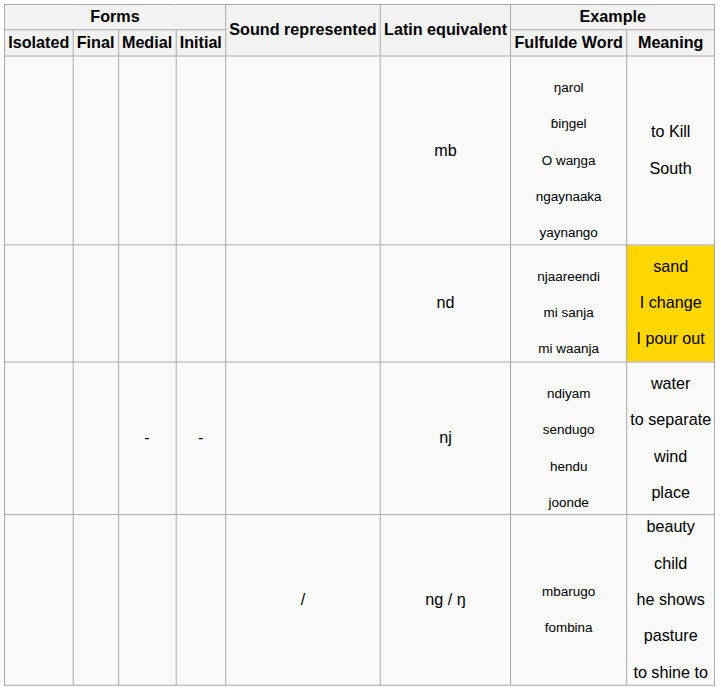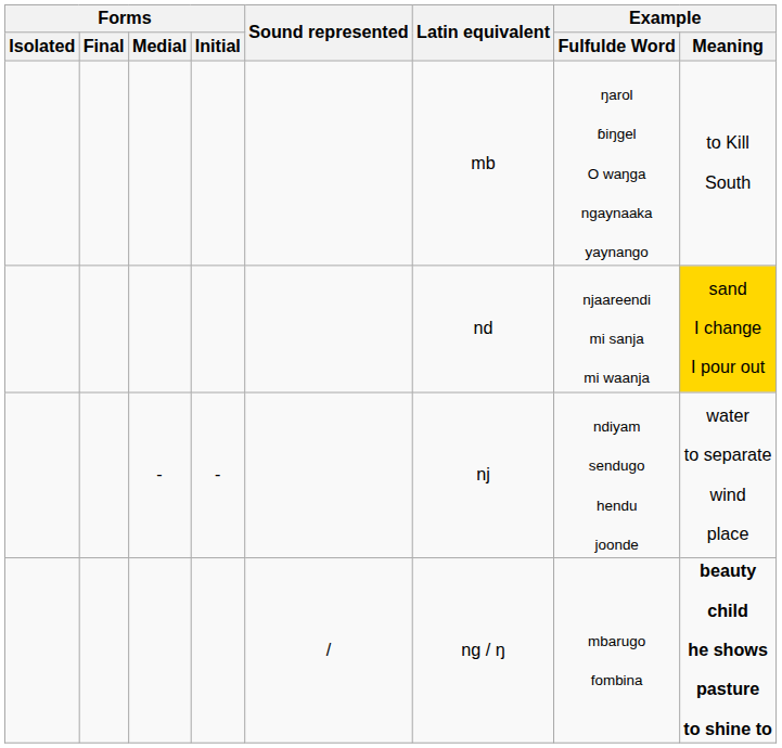row 6 | Example / Meaning: normal -> bold
